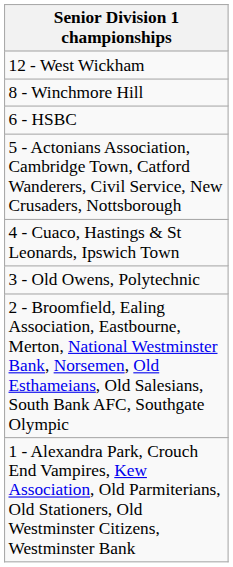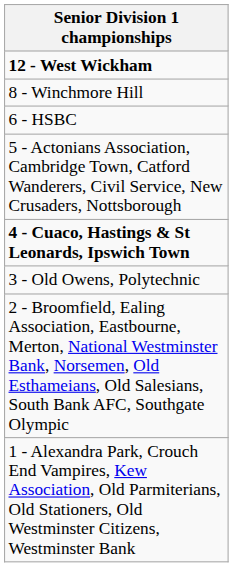row 2 | column 1: normal -> bold
row 6 | column 1: normal -> bold
